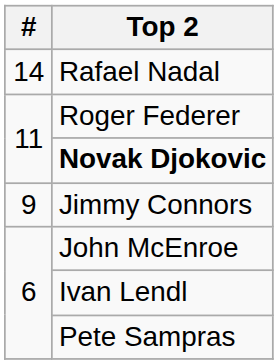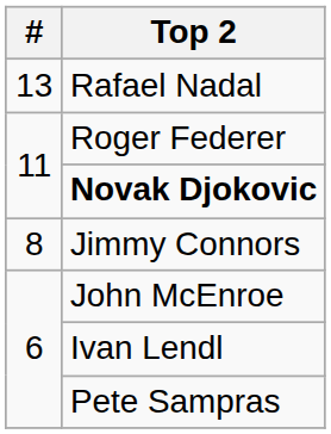Rafael Nadal | #: 14 -> 13
Jimmy Connors | #: 9 -> 8
